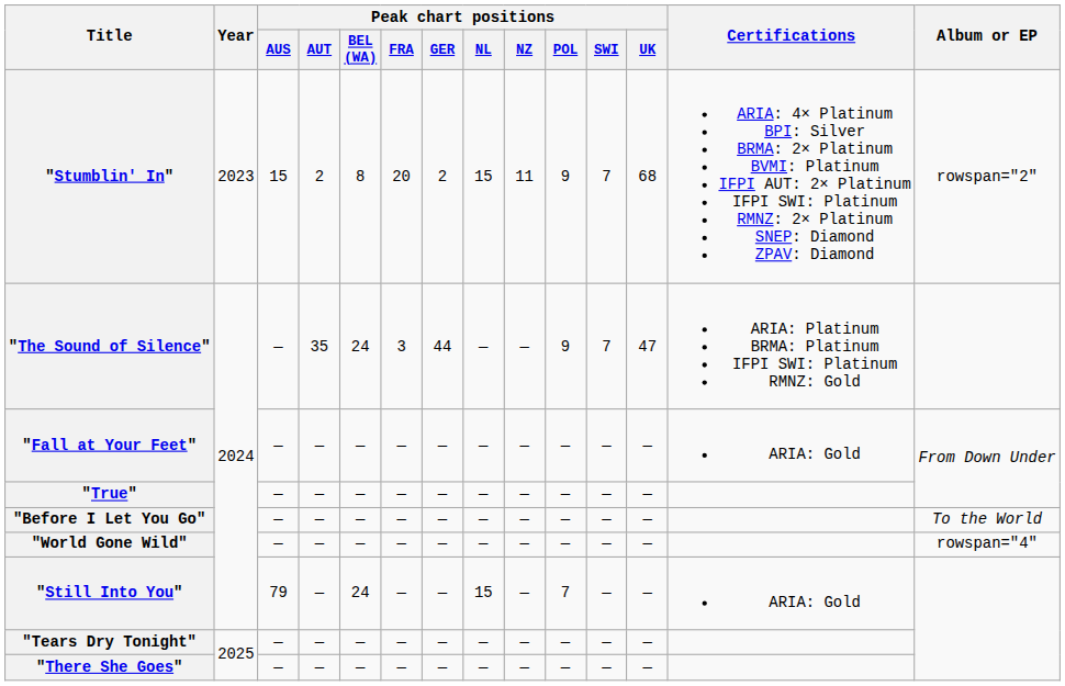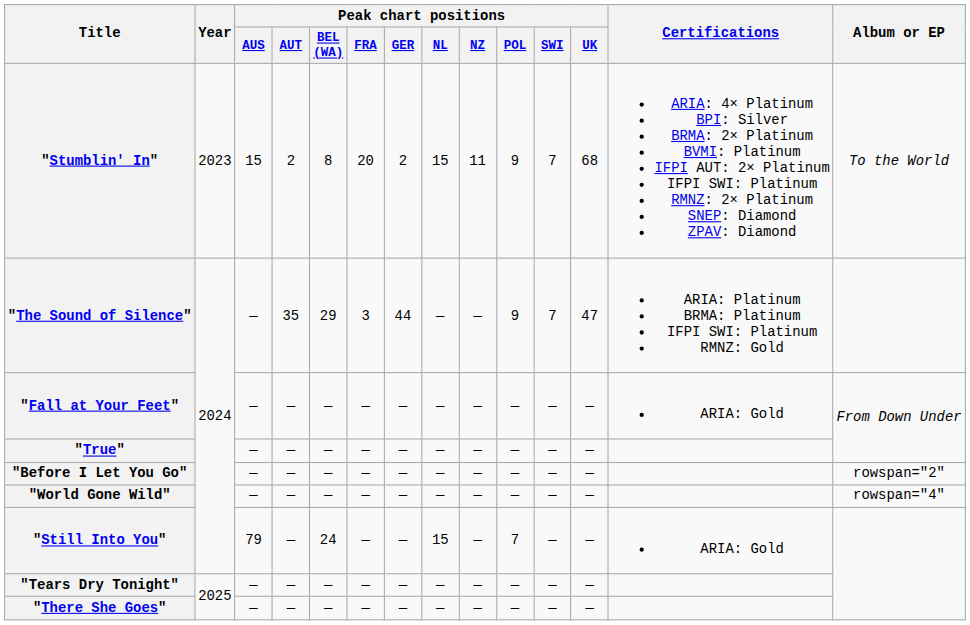"Stumblin' In" | Album or EP: rowspan="2" -> To the World
"The Sound of Silence" | Peak chart positions / BEL (WA): 24 -> 29
"Before I Let You Go" | Album or EP: To the World -> rowspan="2"
